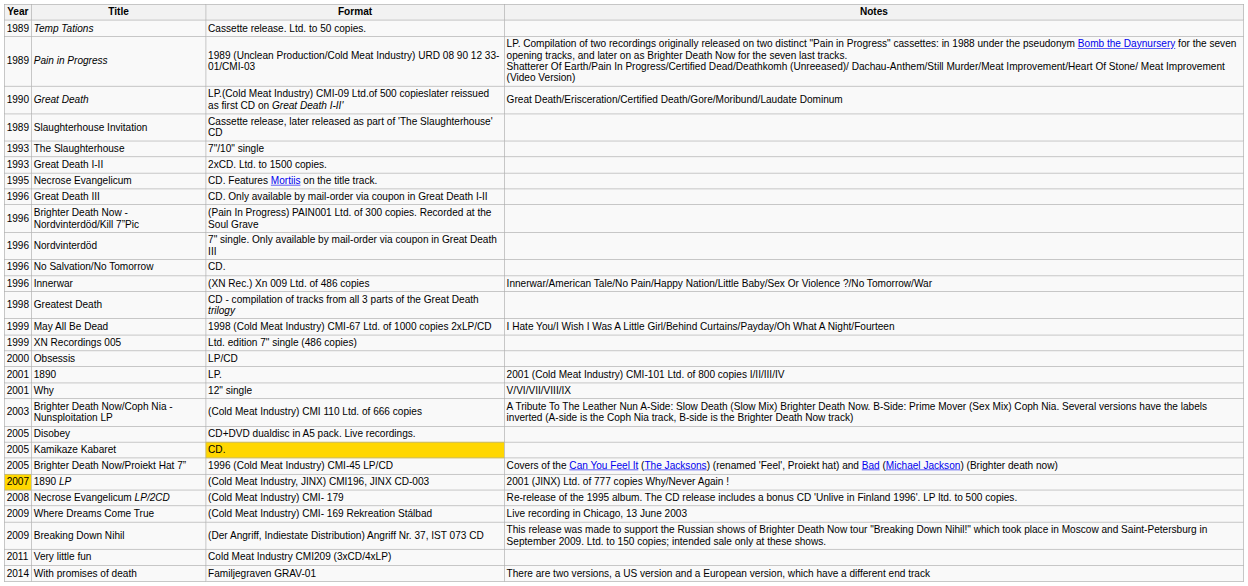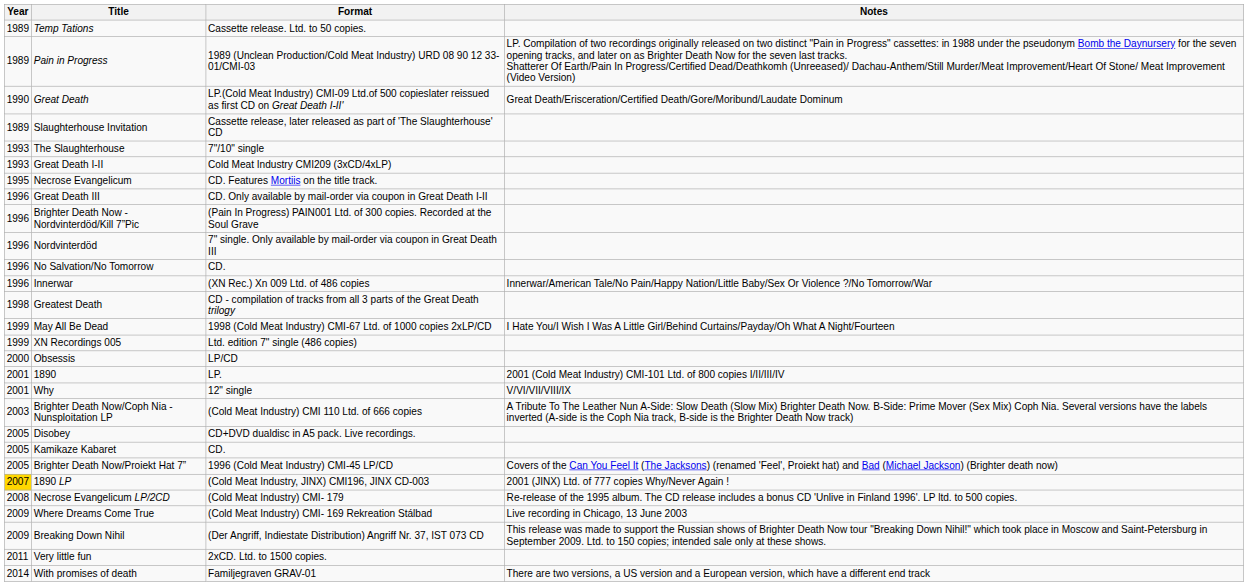Great Death I-II | Format: 2xCD. Ltd. to 1500 copies. -> Cold Meat Industry CMI209 (3xCD/4xLP)
Kamikaze Kabaret | Format: gold background -> no background
Very little fun | Format: Cold Meat Industry CMI209 (3xCD/4xLP) -> 2xCD. Ltd. to 1500 copies.
